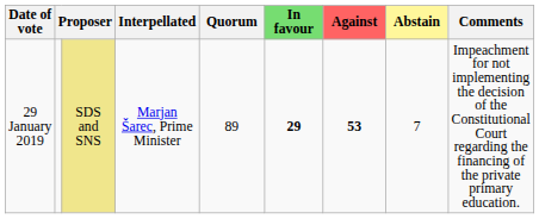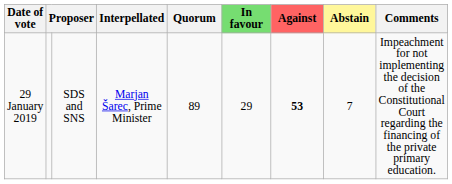29 January 2019 | column 3: khaki background -> no background
29 January 2019 | In favour: bold -> normal
